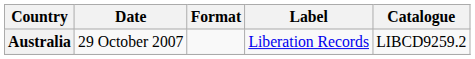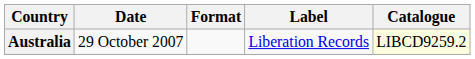Australia | Catalogue: no background -> lightyellow background
